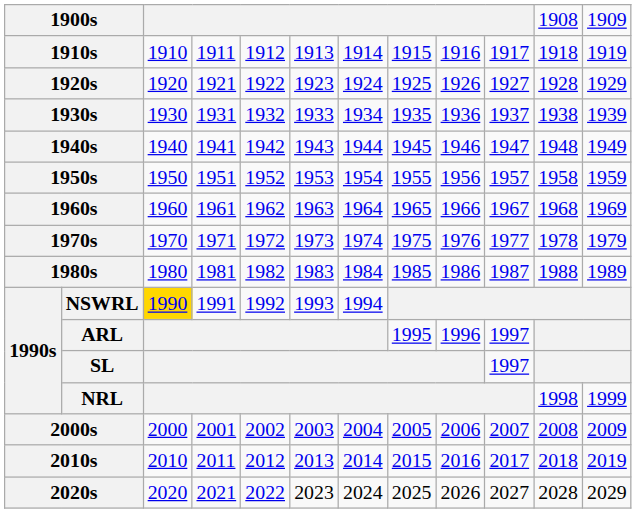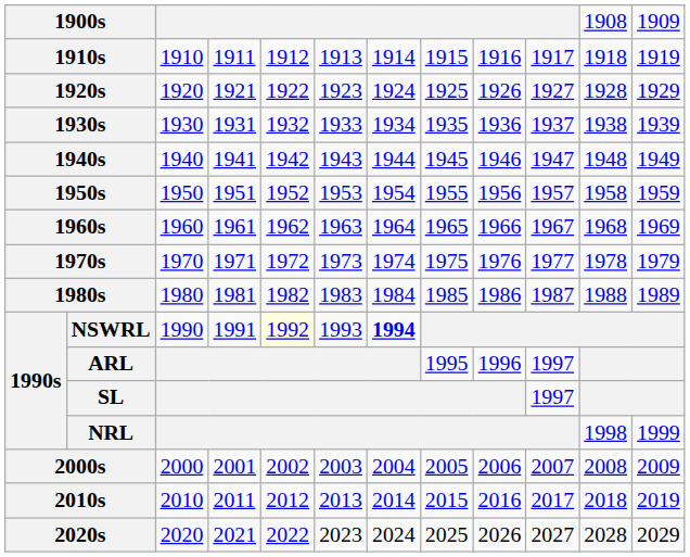NSWRL | column 3: gold background -> no background
NSWRL | column 5: no background -> lightyellow background
NSWRL | column 7: normal -> bold
